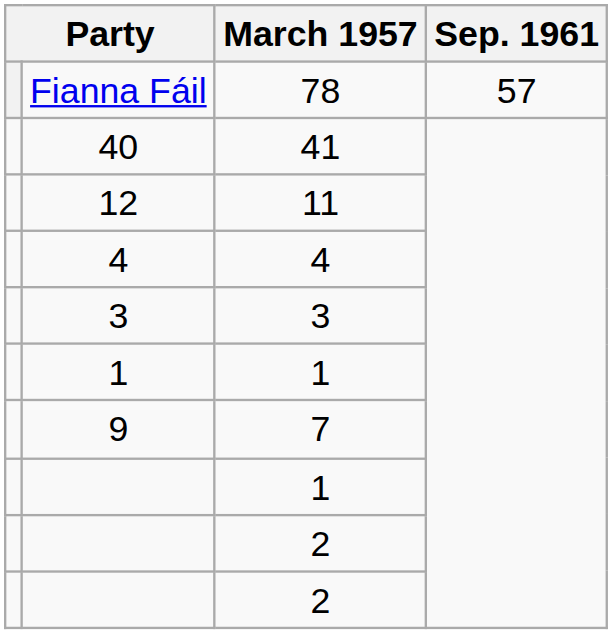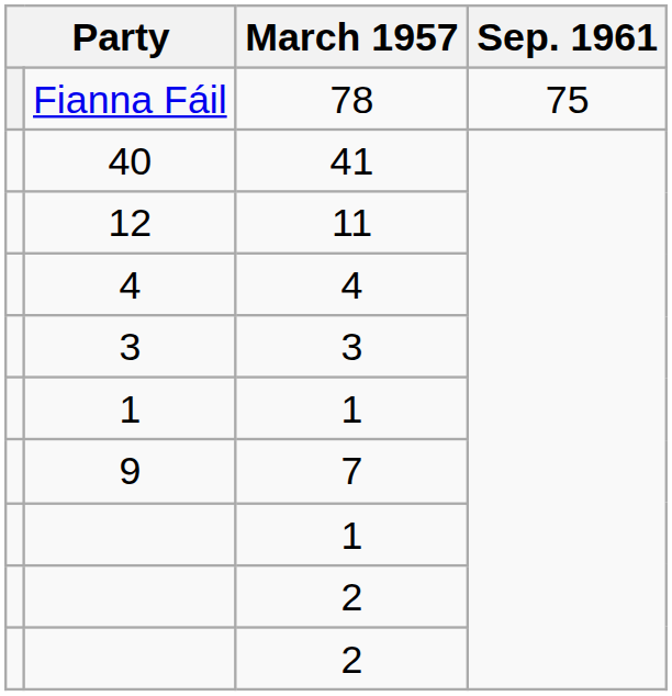Fianna Fáil | Sep. 1961: 57 -> 75
